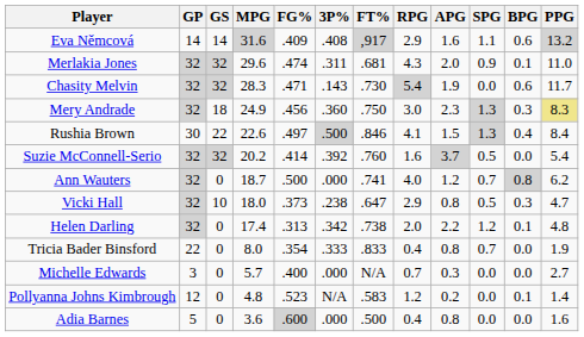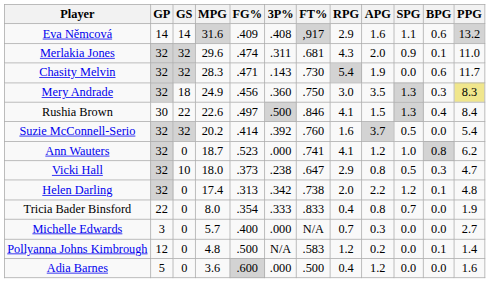Mery Andrade | APG: 2.3 -> 3.5
Ann Wauters | FG%: .500 -> .523
Ann Wauters | RPG: 4.0 -> 4.1
Ann Wauters | SPG: 0.7 -> 1.0
Pollyanna Johns Kimbrough | FG%: .523 -> .500
Adia Barnes | APG: 0.8 -> 1.2
